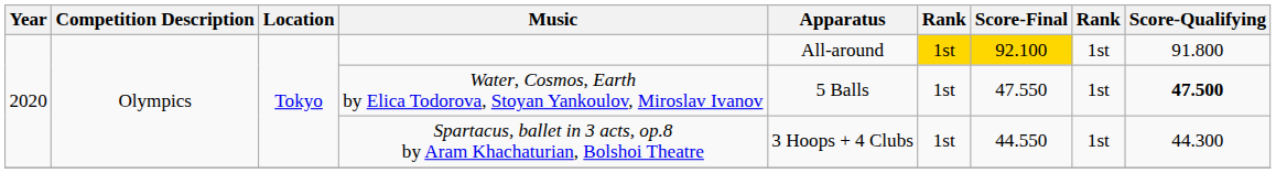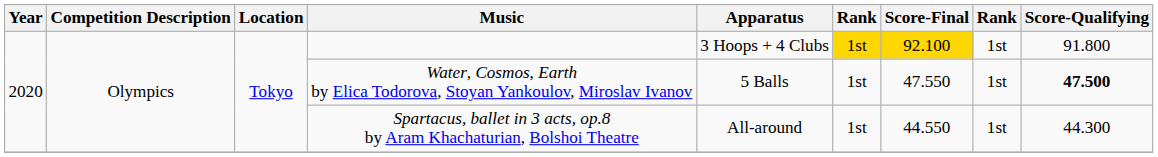row 2 | Apparatus: All-around -> 3 Hoops + 4 Clubs
row 4 | Apparatus: 3 Hoops + 4 Clubs -> All-around
